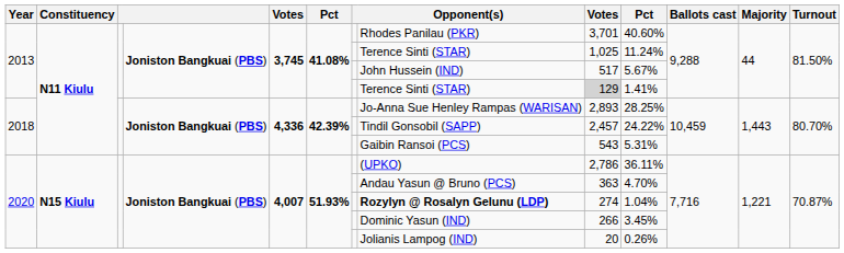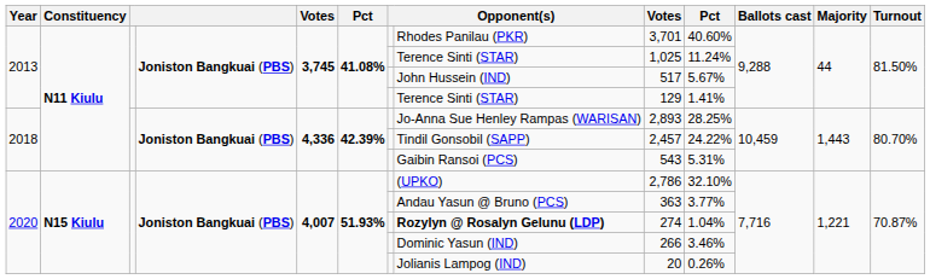row 5 | column 9: lightgrey background -> no background
row 9 | column 10: 36.11% -> 32.10%
row 10 | column 10: 4.70% -> 3.77%
row 12 | column 10: 3.45% -> 3.46%
